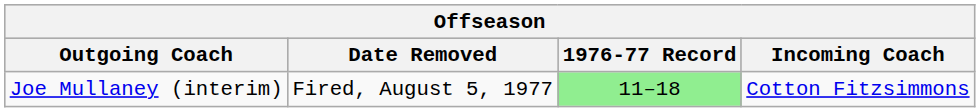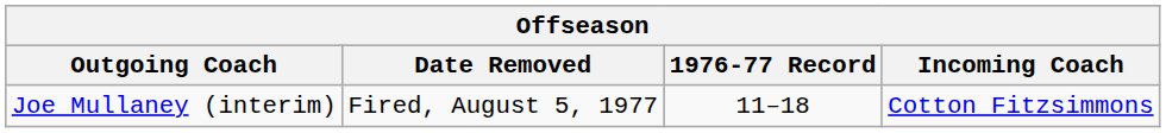Joe Mullaney (interim) | 1976-77 Record: lightgreen background -> no background
